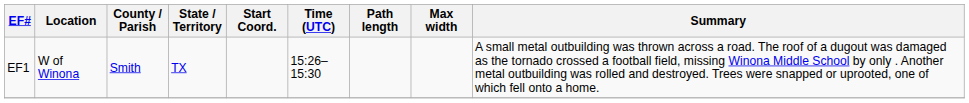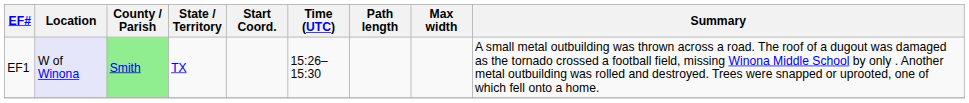EF1 | Location: no background -> lavender background
EF1 | County / Parish: no background -> lightgreen background
